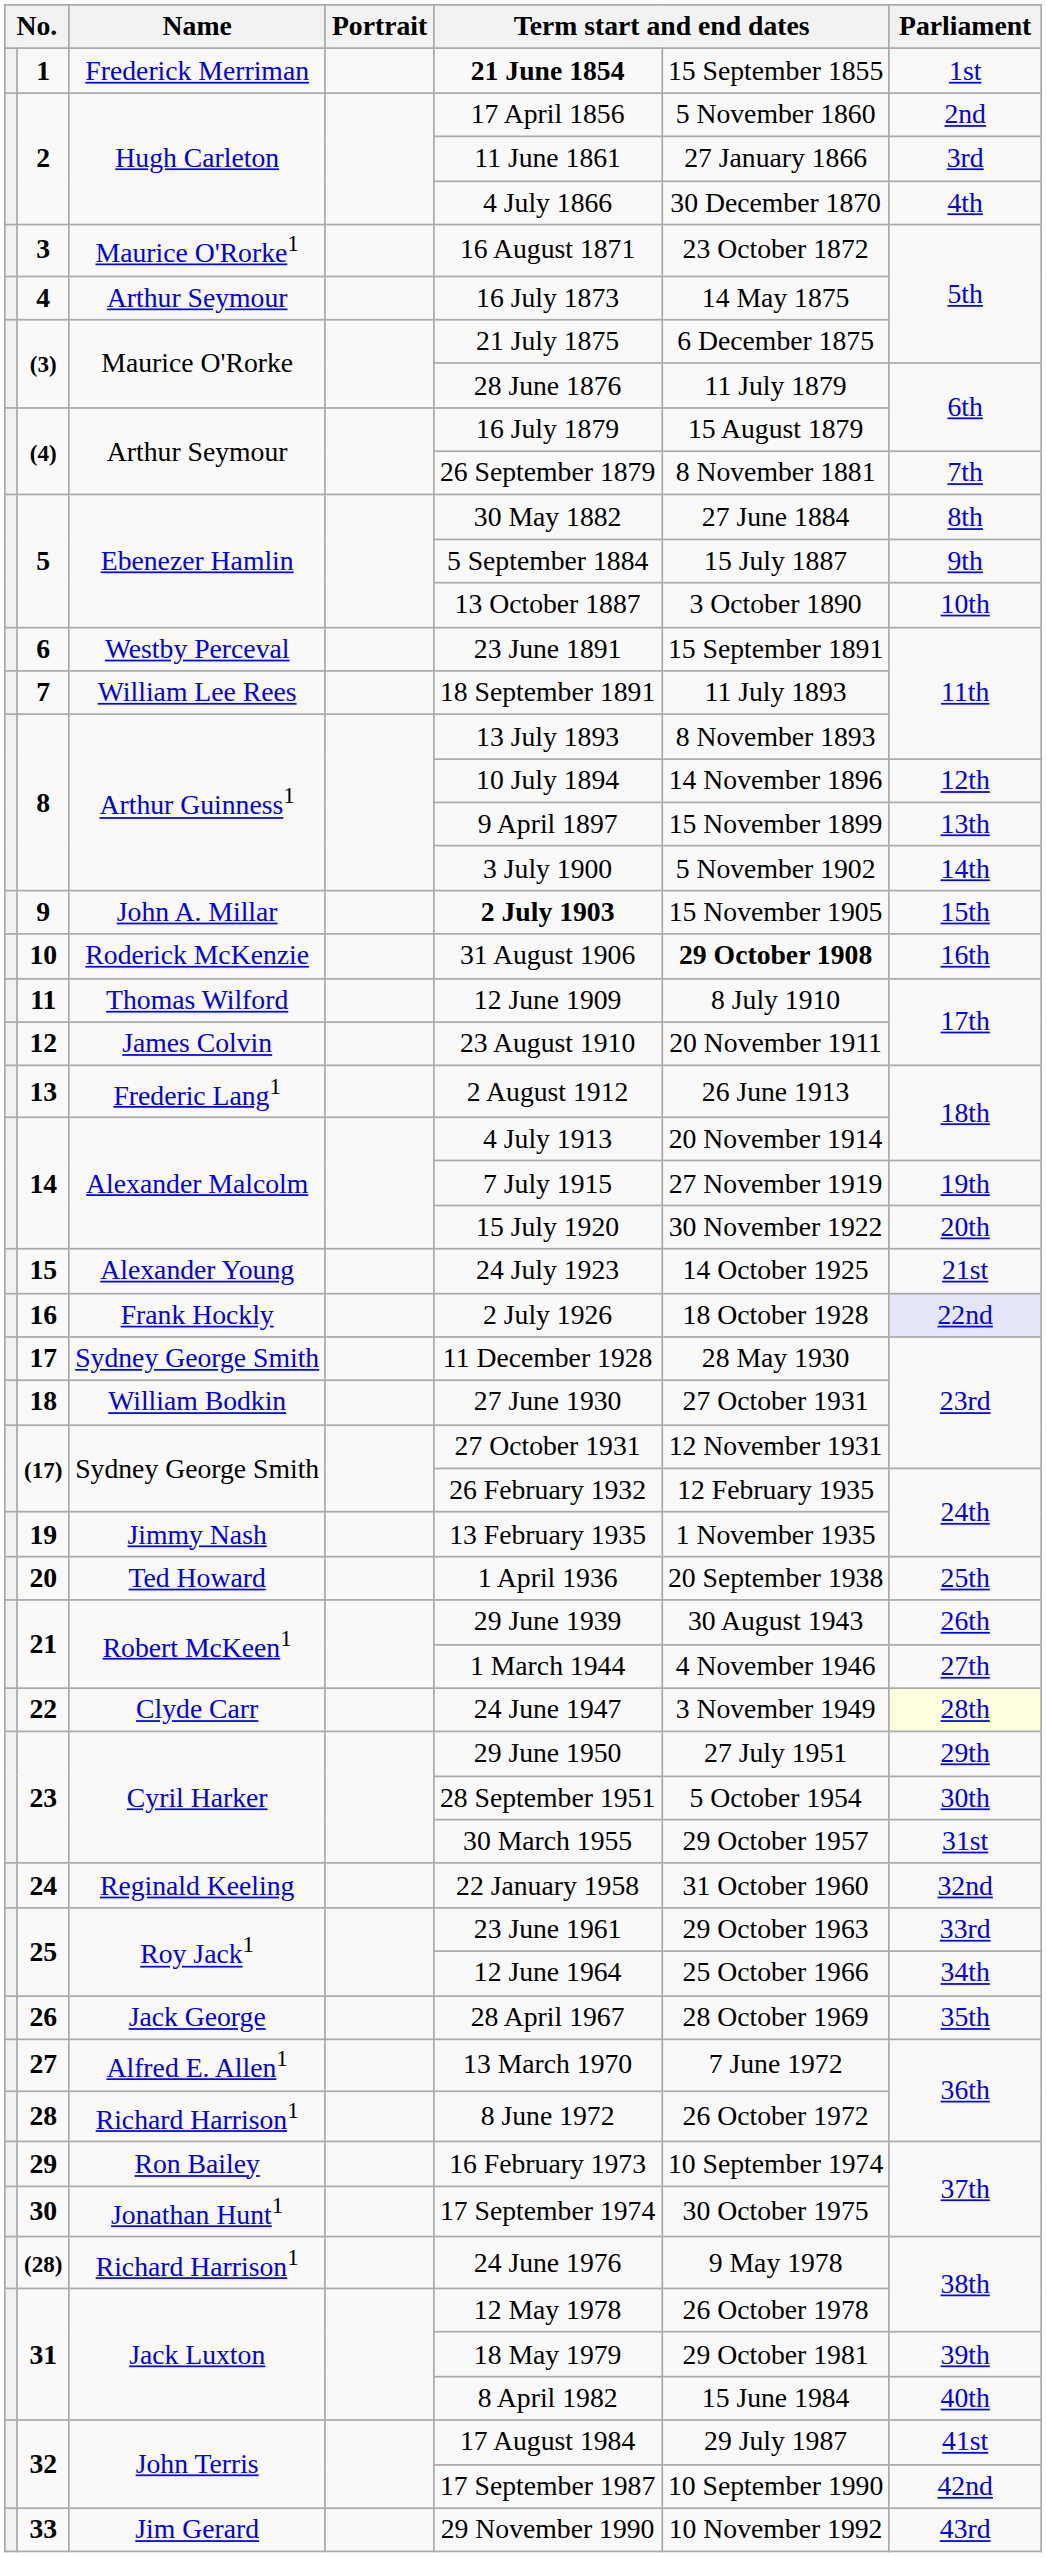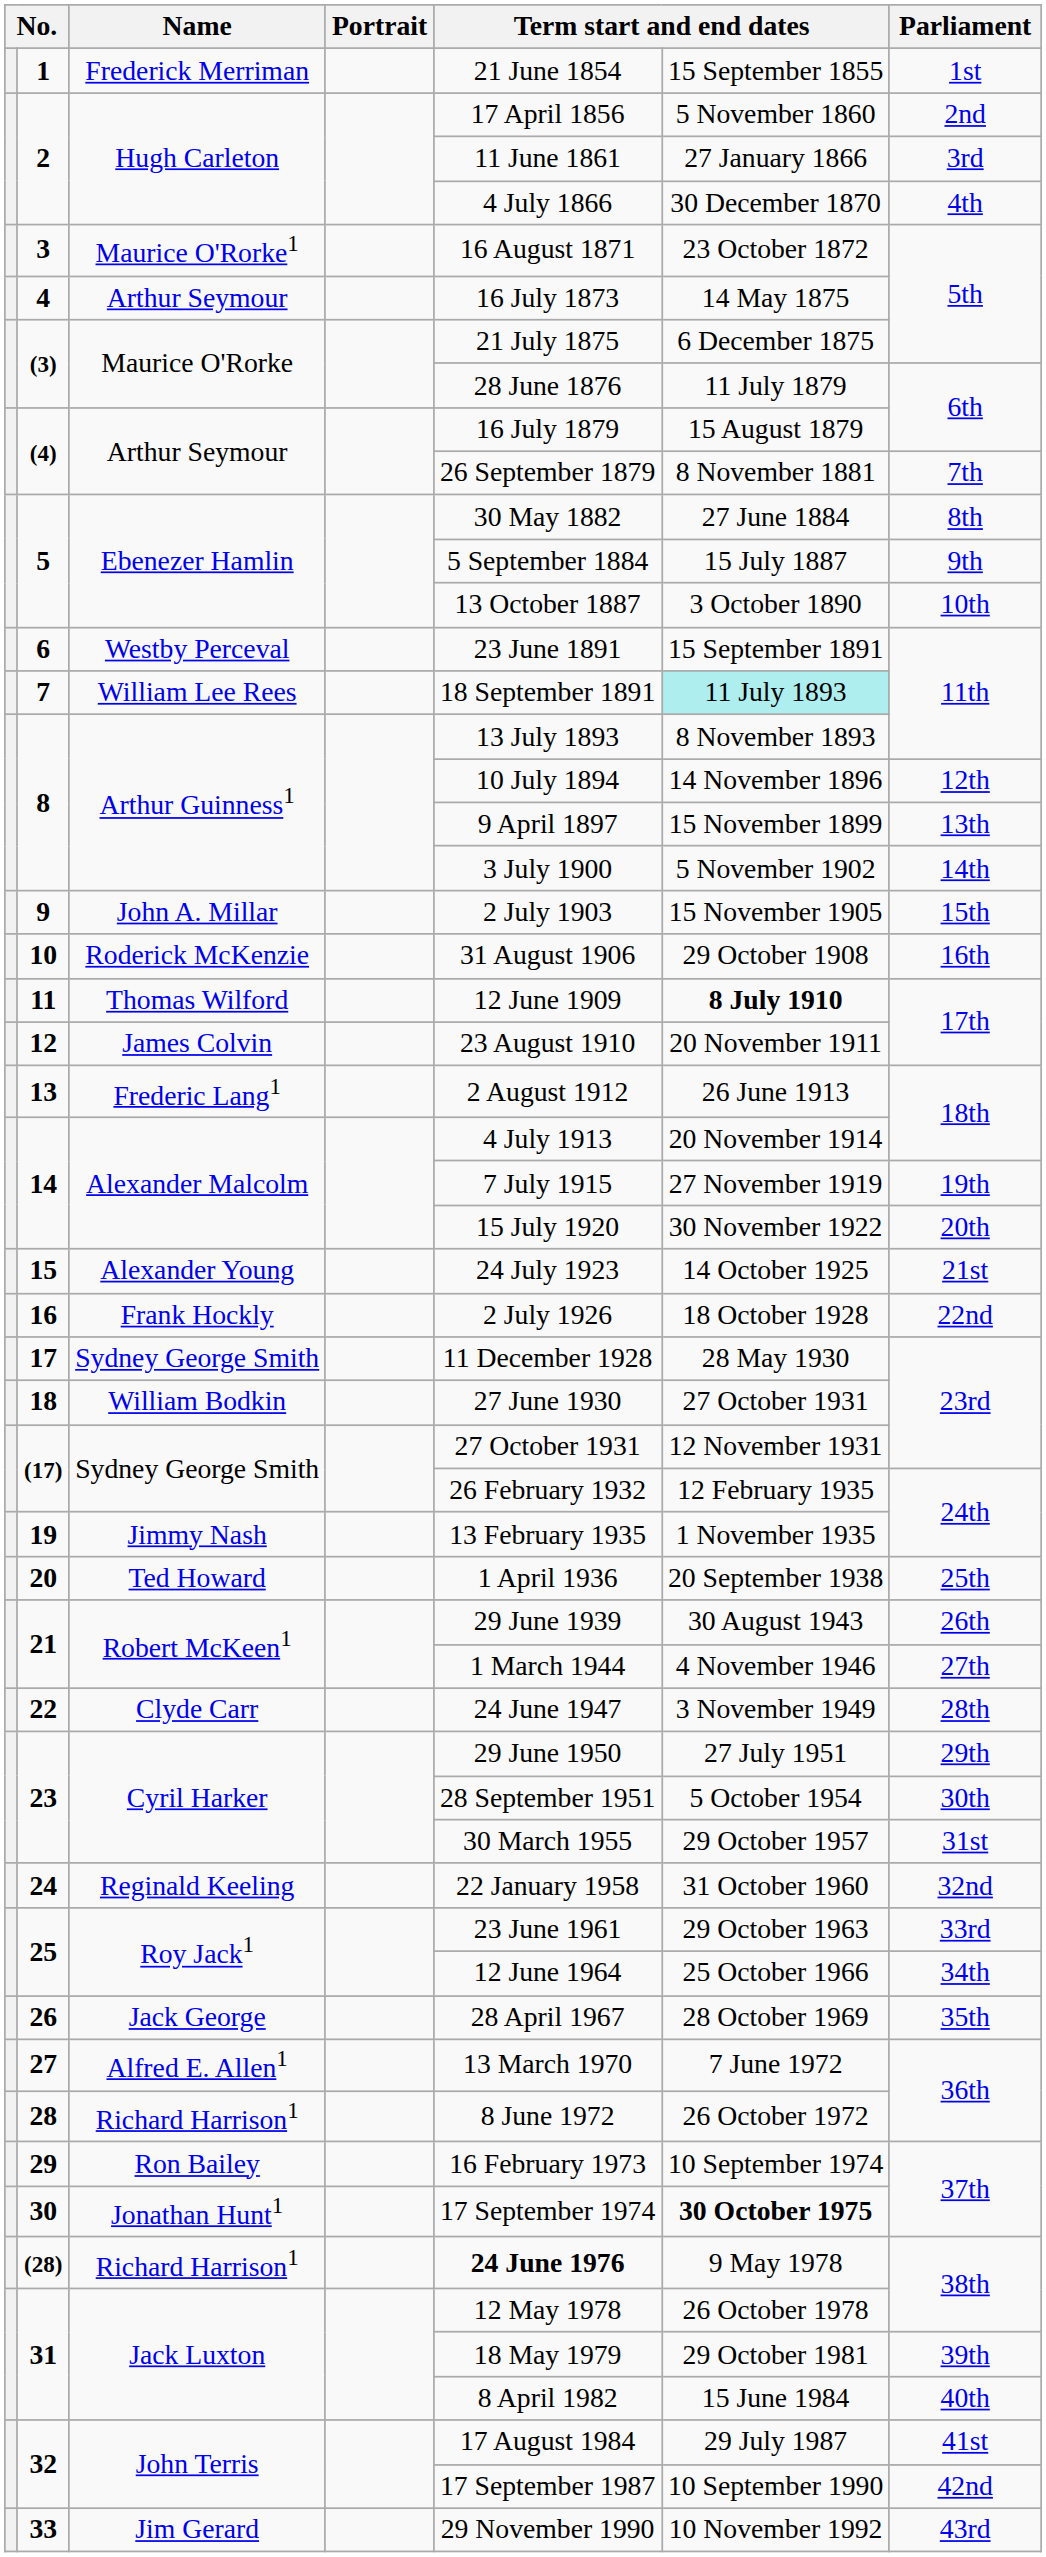1 | column 5: bold -> normal
7 | column 6: no background -> paleturquoise background
9 | column 5: bold -> normal
10 | column 6: bold -> normal
11 | column 6: normal -> bold
16 | Parliament: lavender background -> no background
22 | Parliament: lightyellow background -> no background
30 | column 6: normal -> bold
(28) | column 5: normal -> bold
